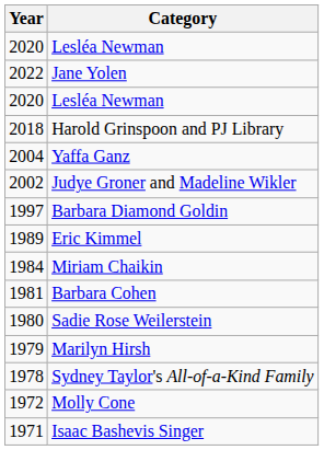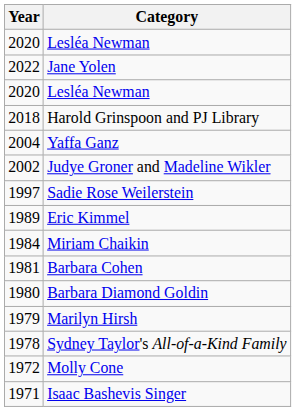row 8 | Category: Barbara Diamond Goldin -> Sadie Rose Weilerstein
row 12 | Category: Sadie Rose Weilerstein -> Barbara Diamond Goldin
